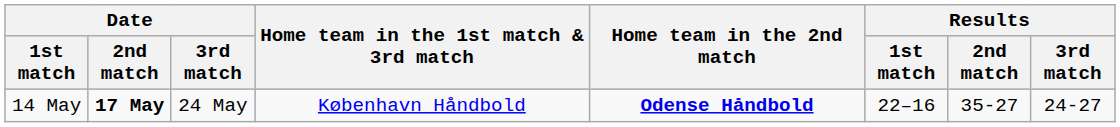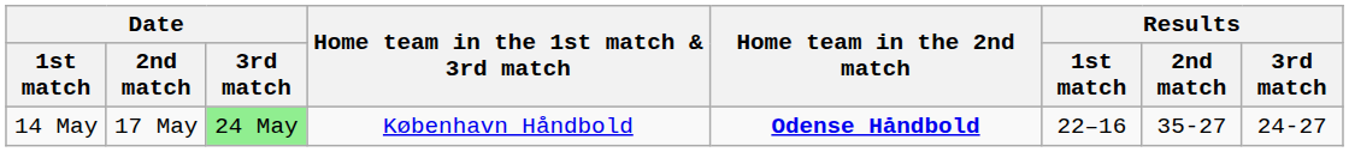14 May | Date / 2nd match: bold -> normal
14 May | Date / 3rd match: no background -> lightgreen background
